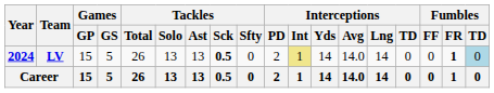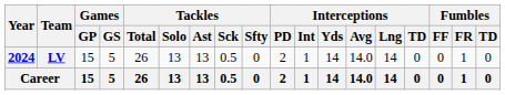LV | Tackles / Sck: bold -> normal
LV | Interceptions / Int: khaki background -> no background
LV | Fumbles / FR: bold -> normal
LV | Fumbles / TD: lightblue background -> no background
